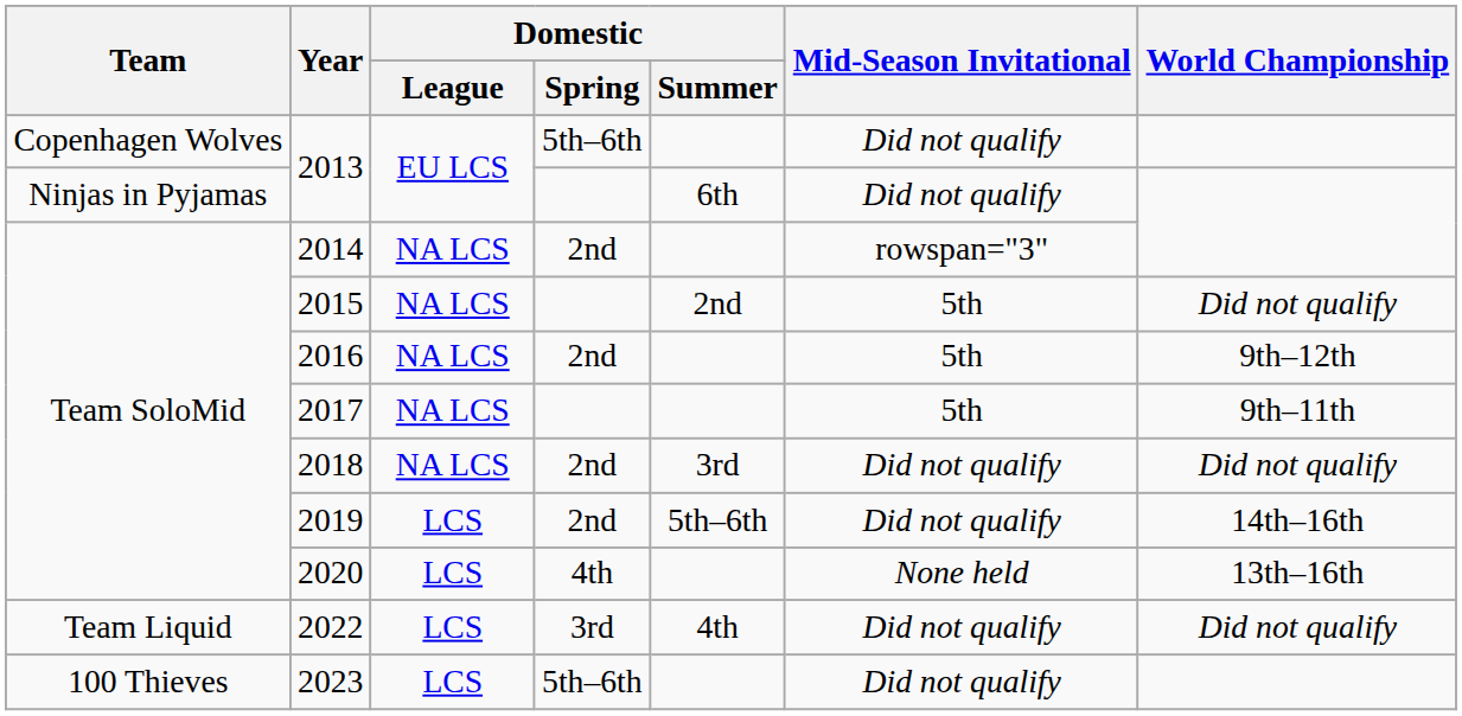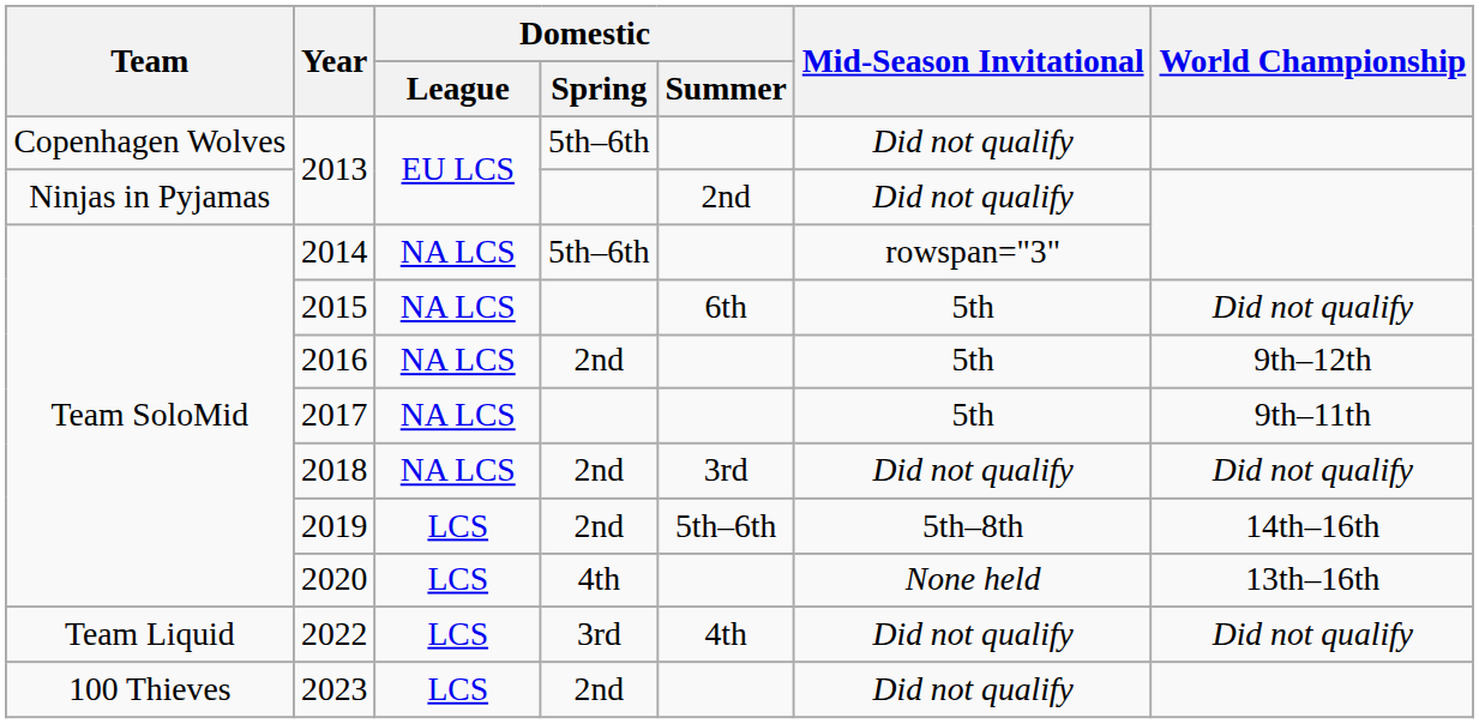Ninjas in Pyjamas / 2013 | Domestic / Summer: 6th -> 2nd
2014 | Domestic / Spring: 2nd -> 5th–6th
2015 | Domestic / Summer: 2nd -> 6th
2019 | Mid-Season Invitational: Did not qualify -> 5th–8th
2023 | Domestic / Spring: 5th–6th -> 2nd
